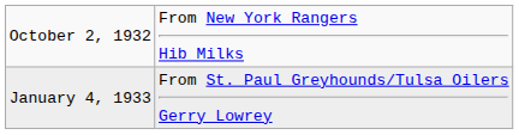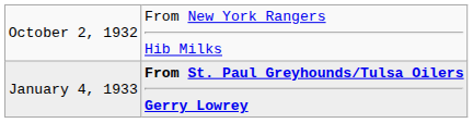January 4, 1933 | column 2: normal -> bold
